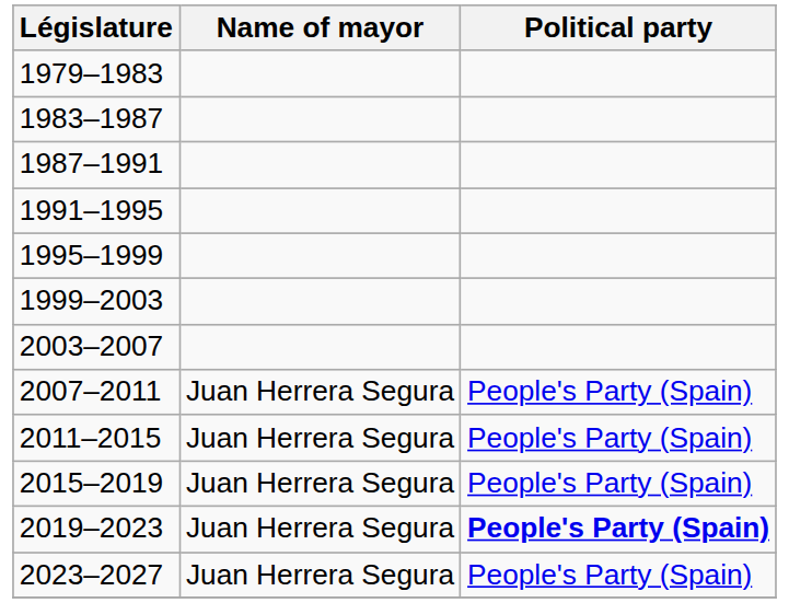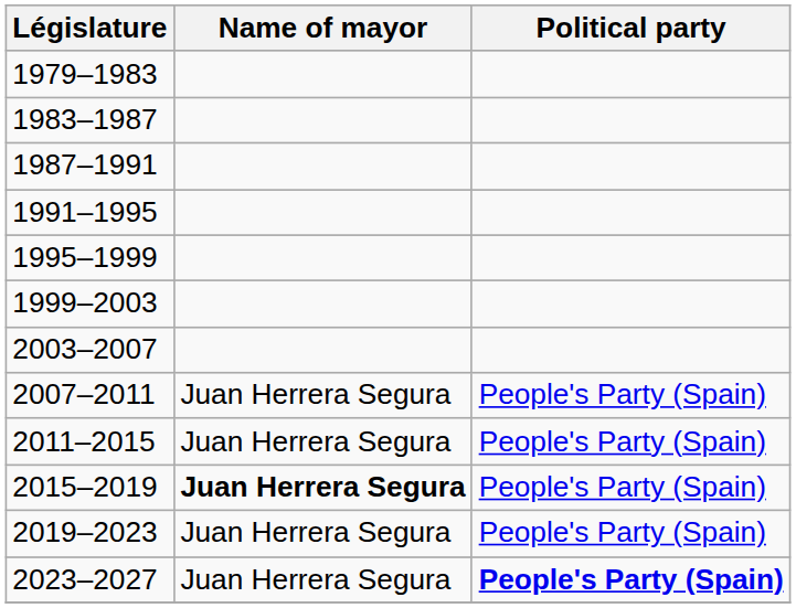2015–2019 | Name of mayor: normal -> bold
2019–2023 | Political party: bold -> normal
2023–2027 | Political party: normal -> bold
